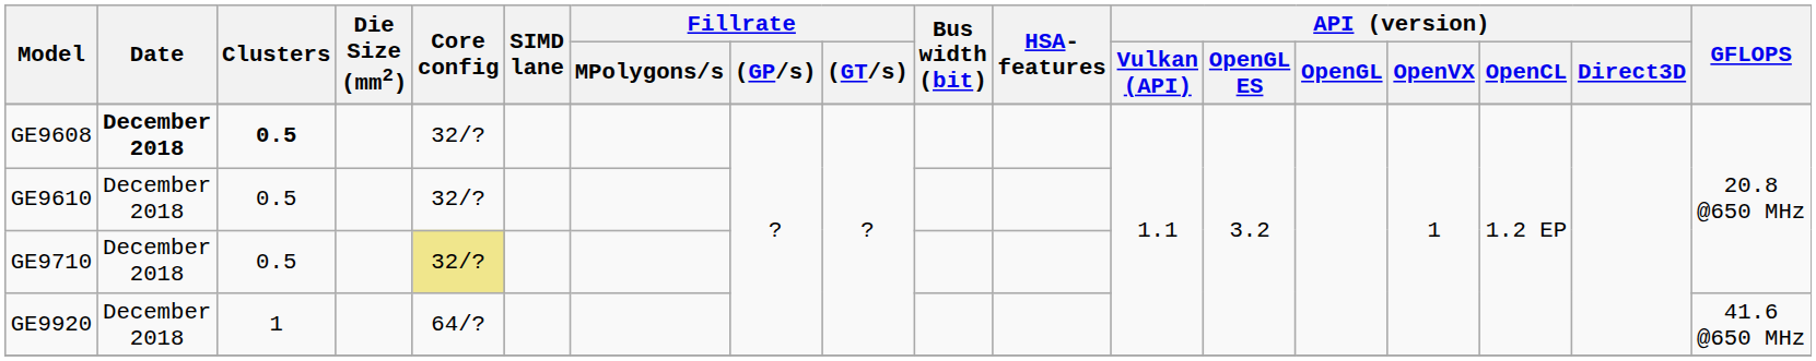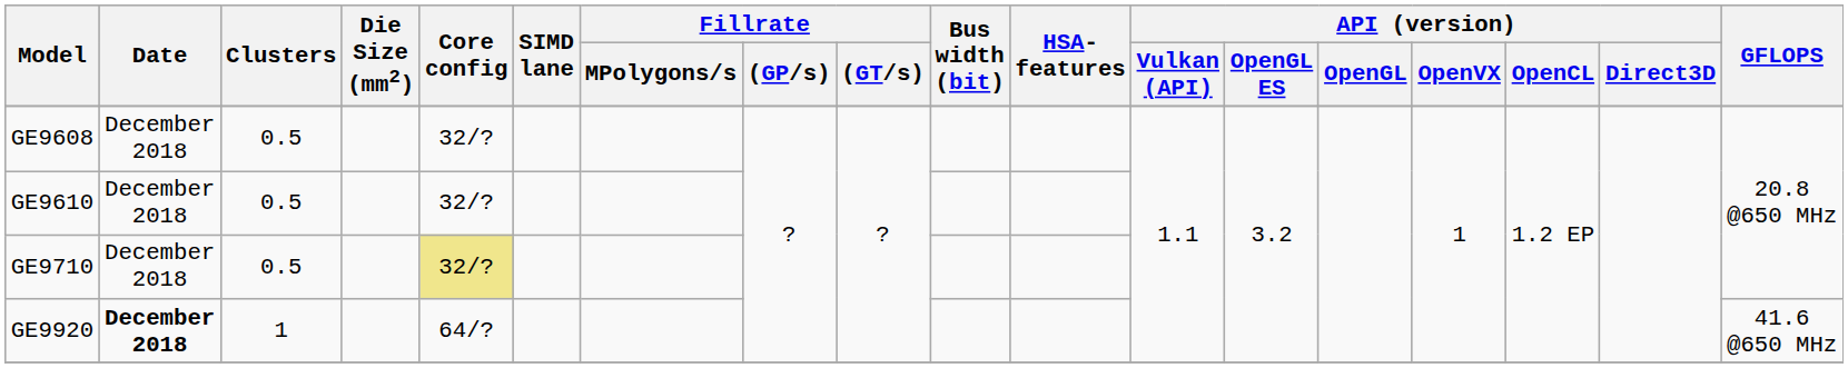GE9608 | Date: bold -> normal
GE9608 | Clusters: bold -> normal
GE9920 | Date: normal -> bold
